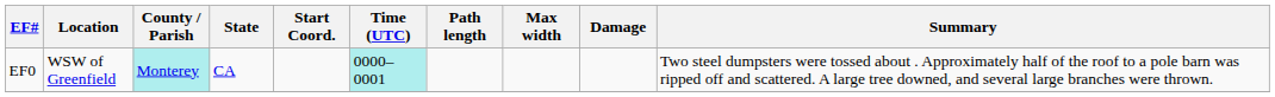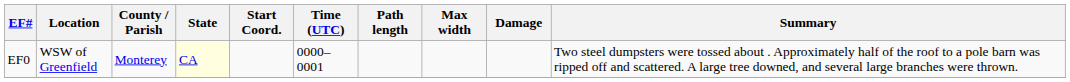EF0 | County / Parish: paleturquoise background -> no background
EF0 | State: no background -> lightyellow background
EF0 | Time (UTC): paleturquoise background -> no background
